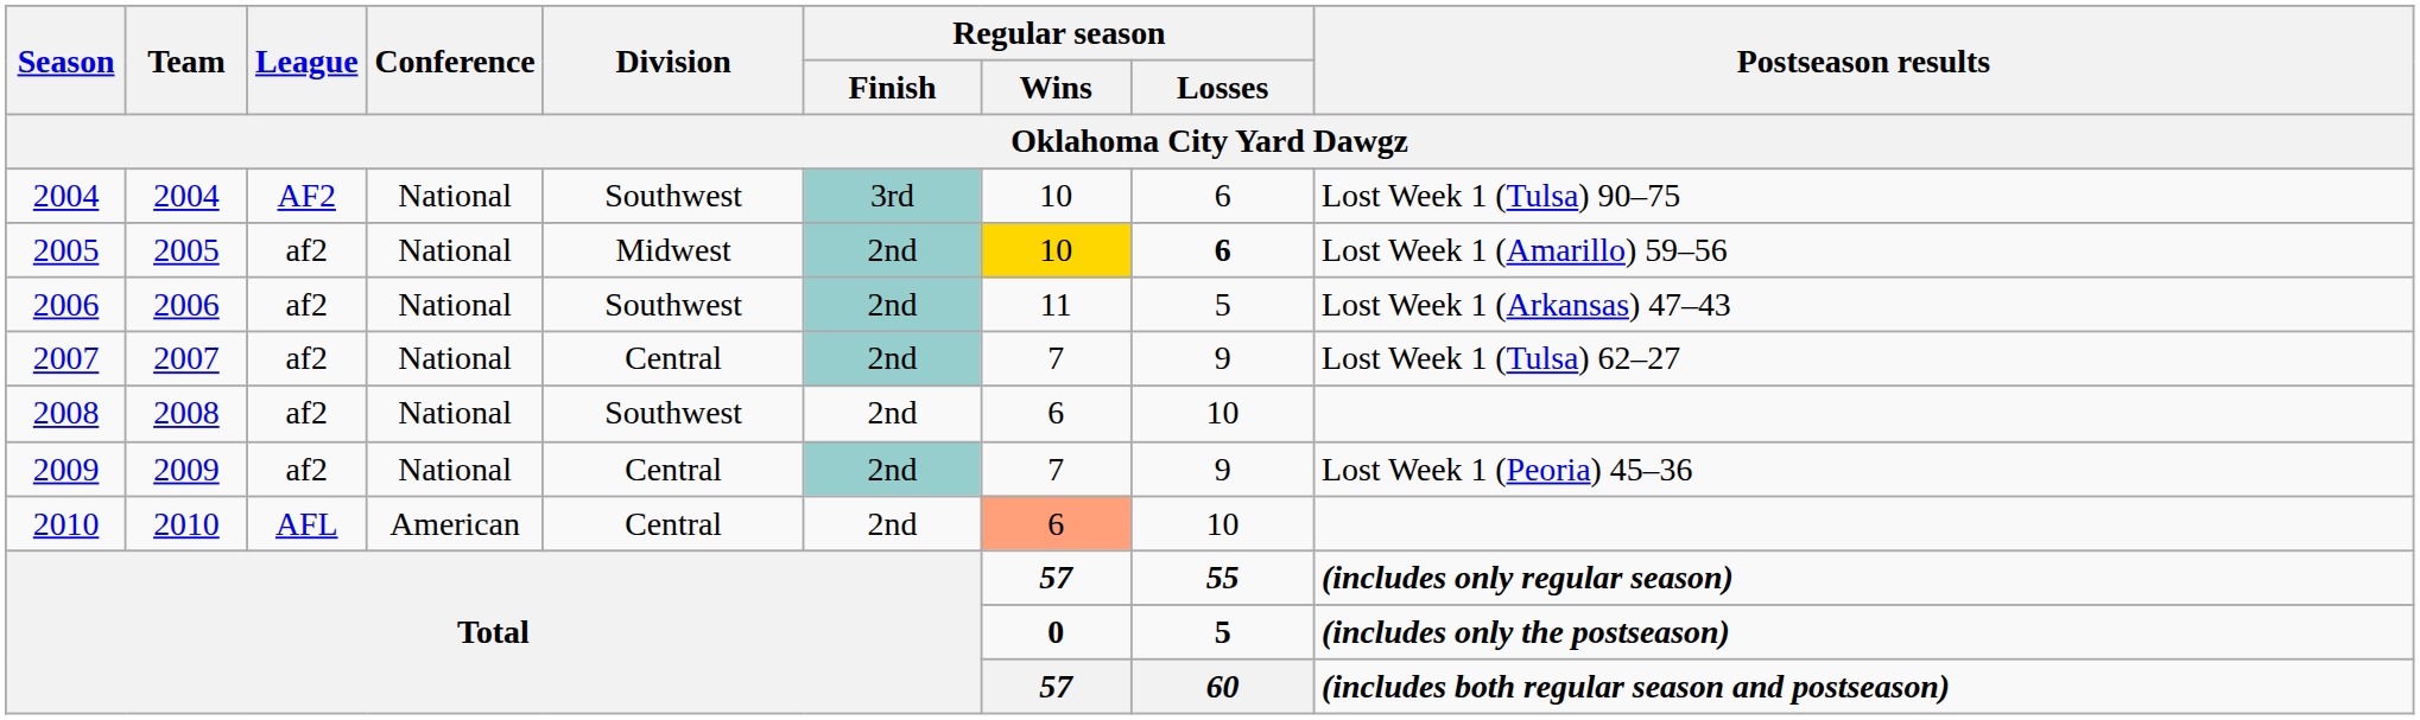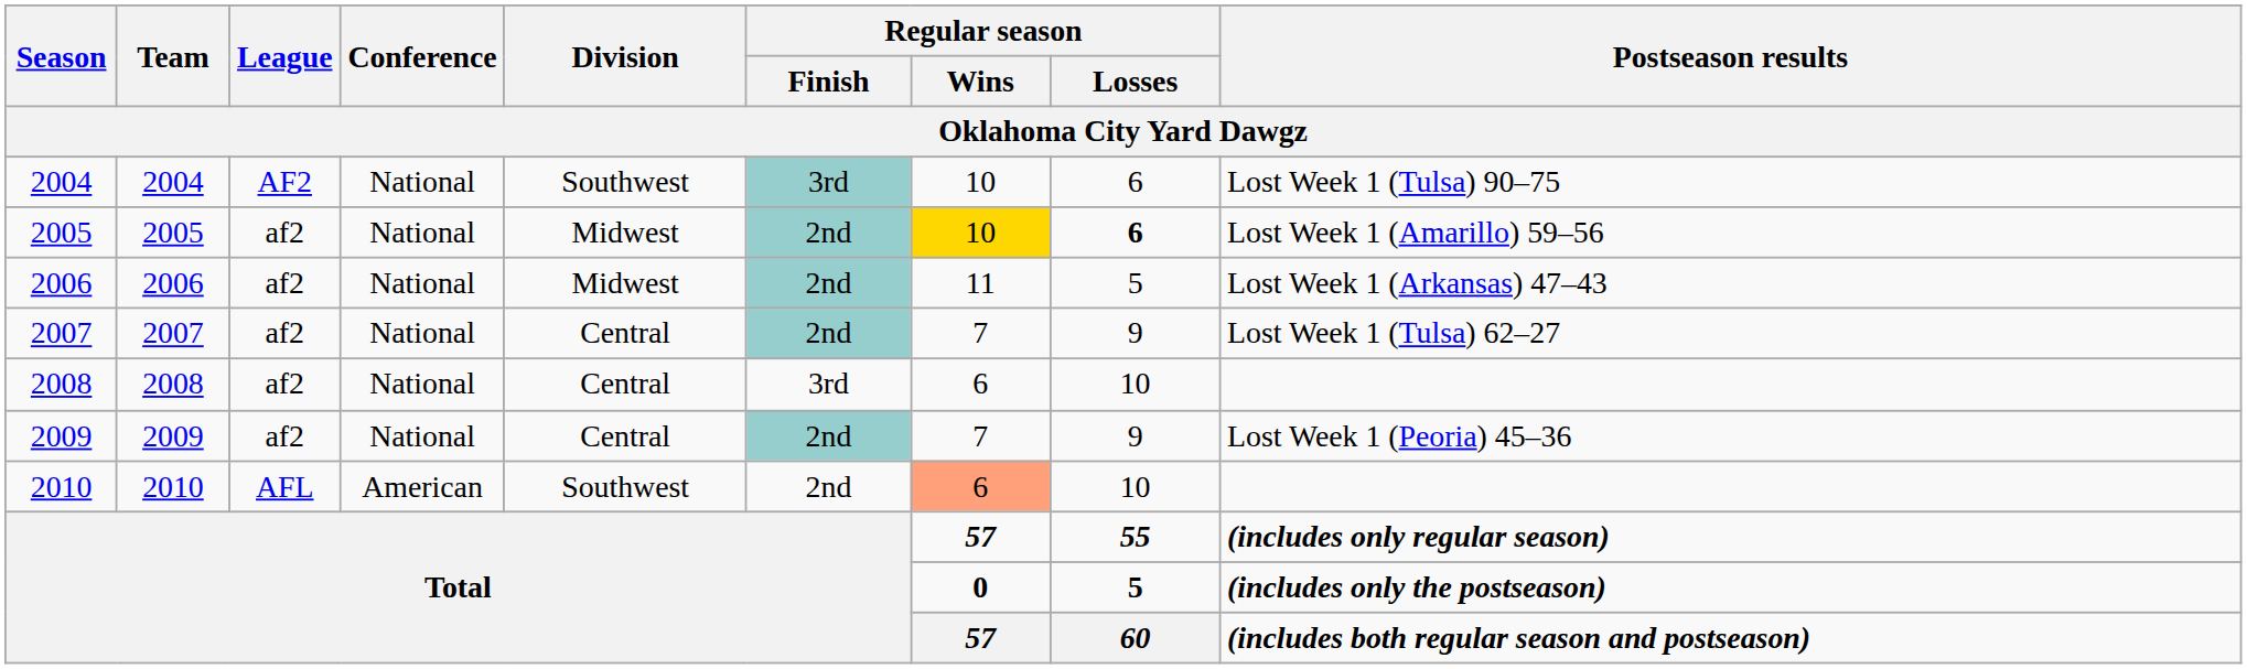row 6 | Division / Oklahoma City Yard Dawgz: Southwest -> Midwest
row 8 | Division / Oklahoma City Yard Dawgz: Southwest -> Central
row 8 | Regular season / Finish / Oklahoma City Yard Dawgz: 2nd -> 3rd
row 10 | Division / Oklahoma City Yard Dawgz: Central -> Southwest
